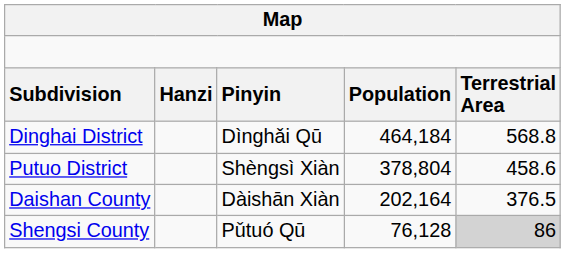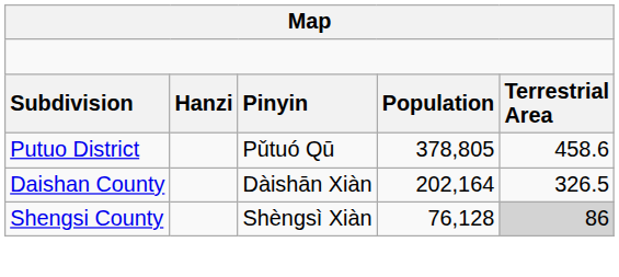- row: Dinghai District | Dìnghǎi Qū | 464,184 | 568.8
Putuo District | column 3: Shèngsì Xiàn -> Pǔtuó Qū
Putuo District | column 4: 378,804 -> 378,805
Daishan County | column 5: 376.5 -> 326.5
Shengsi County | column 3: Pǔtuó Qū -> Shèngsì Xiàn
